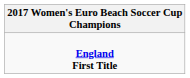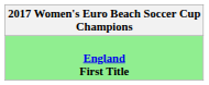row 2 | column 1: no background -> lightgreen background
